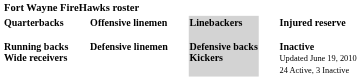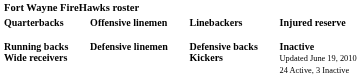Quarterbacks Running backs Wide receivers | column 3: lightgrey background -> no background
